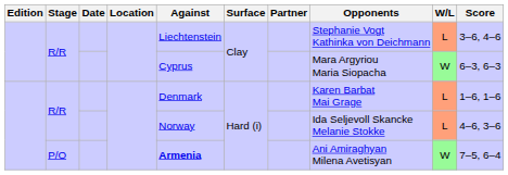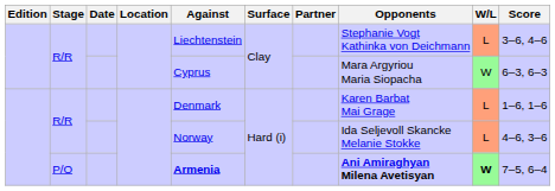P/O | Opponents: normal -> bold
P/O | W/L: normal -> bold
